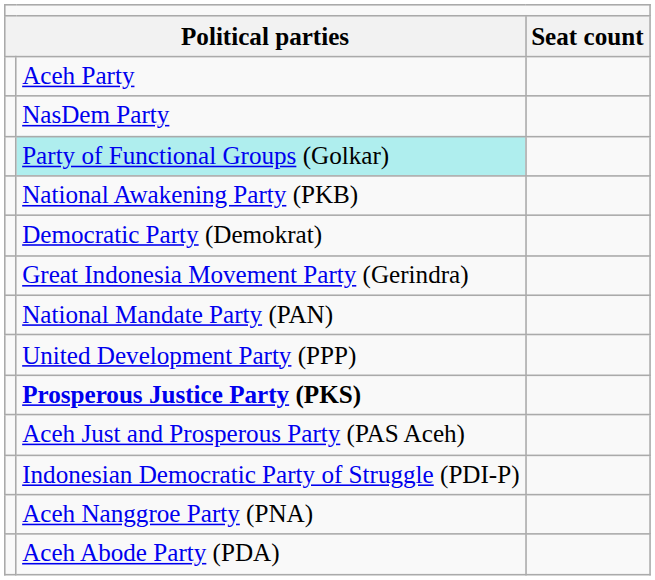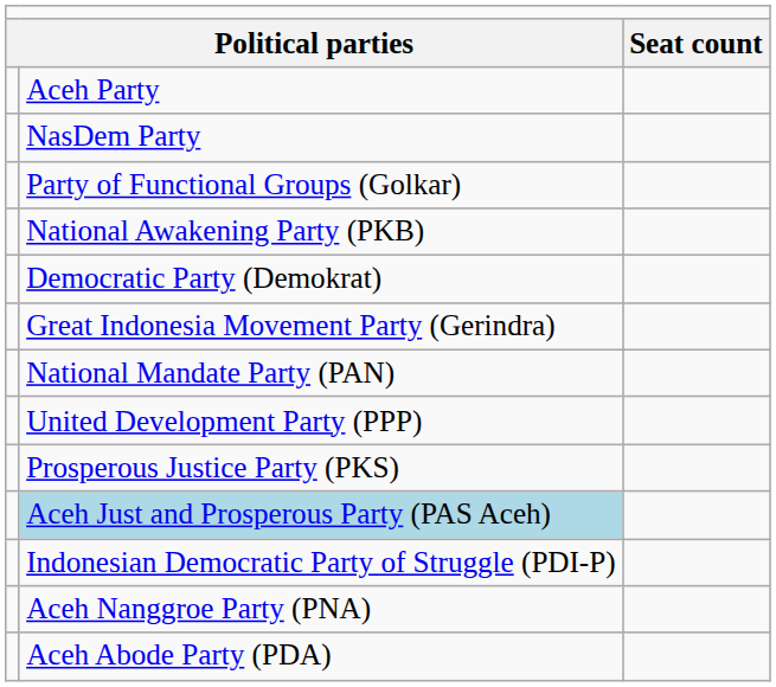Party of Functional Groups (Golkar) | column 2: paleturquoise background -> no background
Prosperous Justice Party (PKS) | column 2: bold -> normal
Aceh Just and Prosperous Party (PAS Aceh) | column 2: no background -> lightblue background
